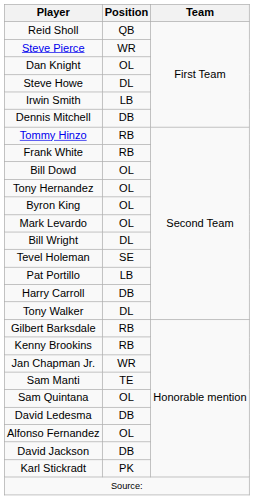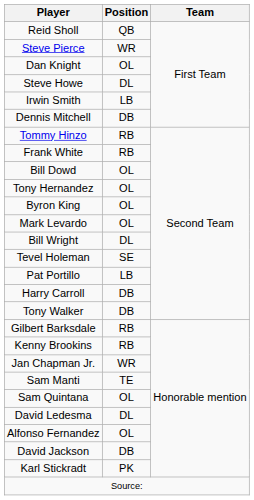Tony Walker | Position: DL -> DB
David Ledesma | Position: DB -> DL
